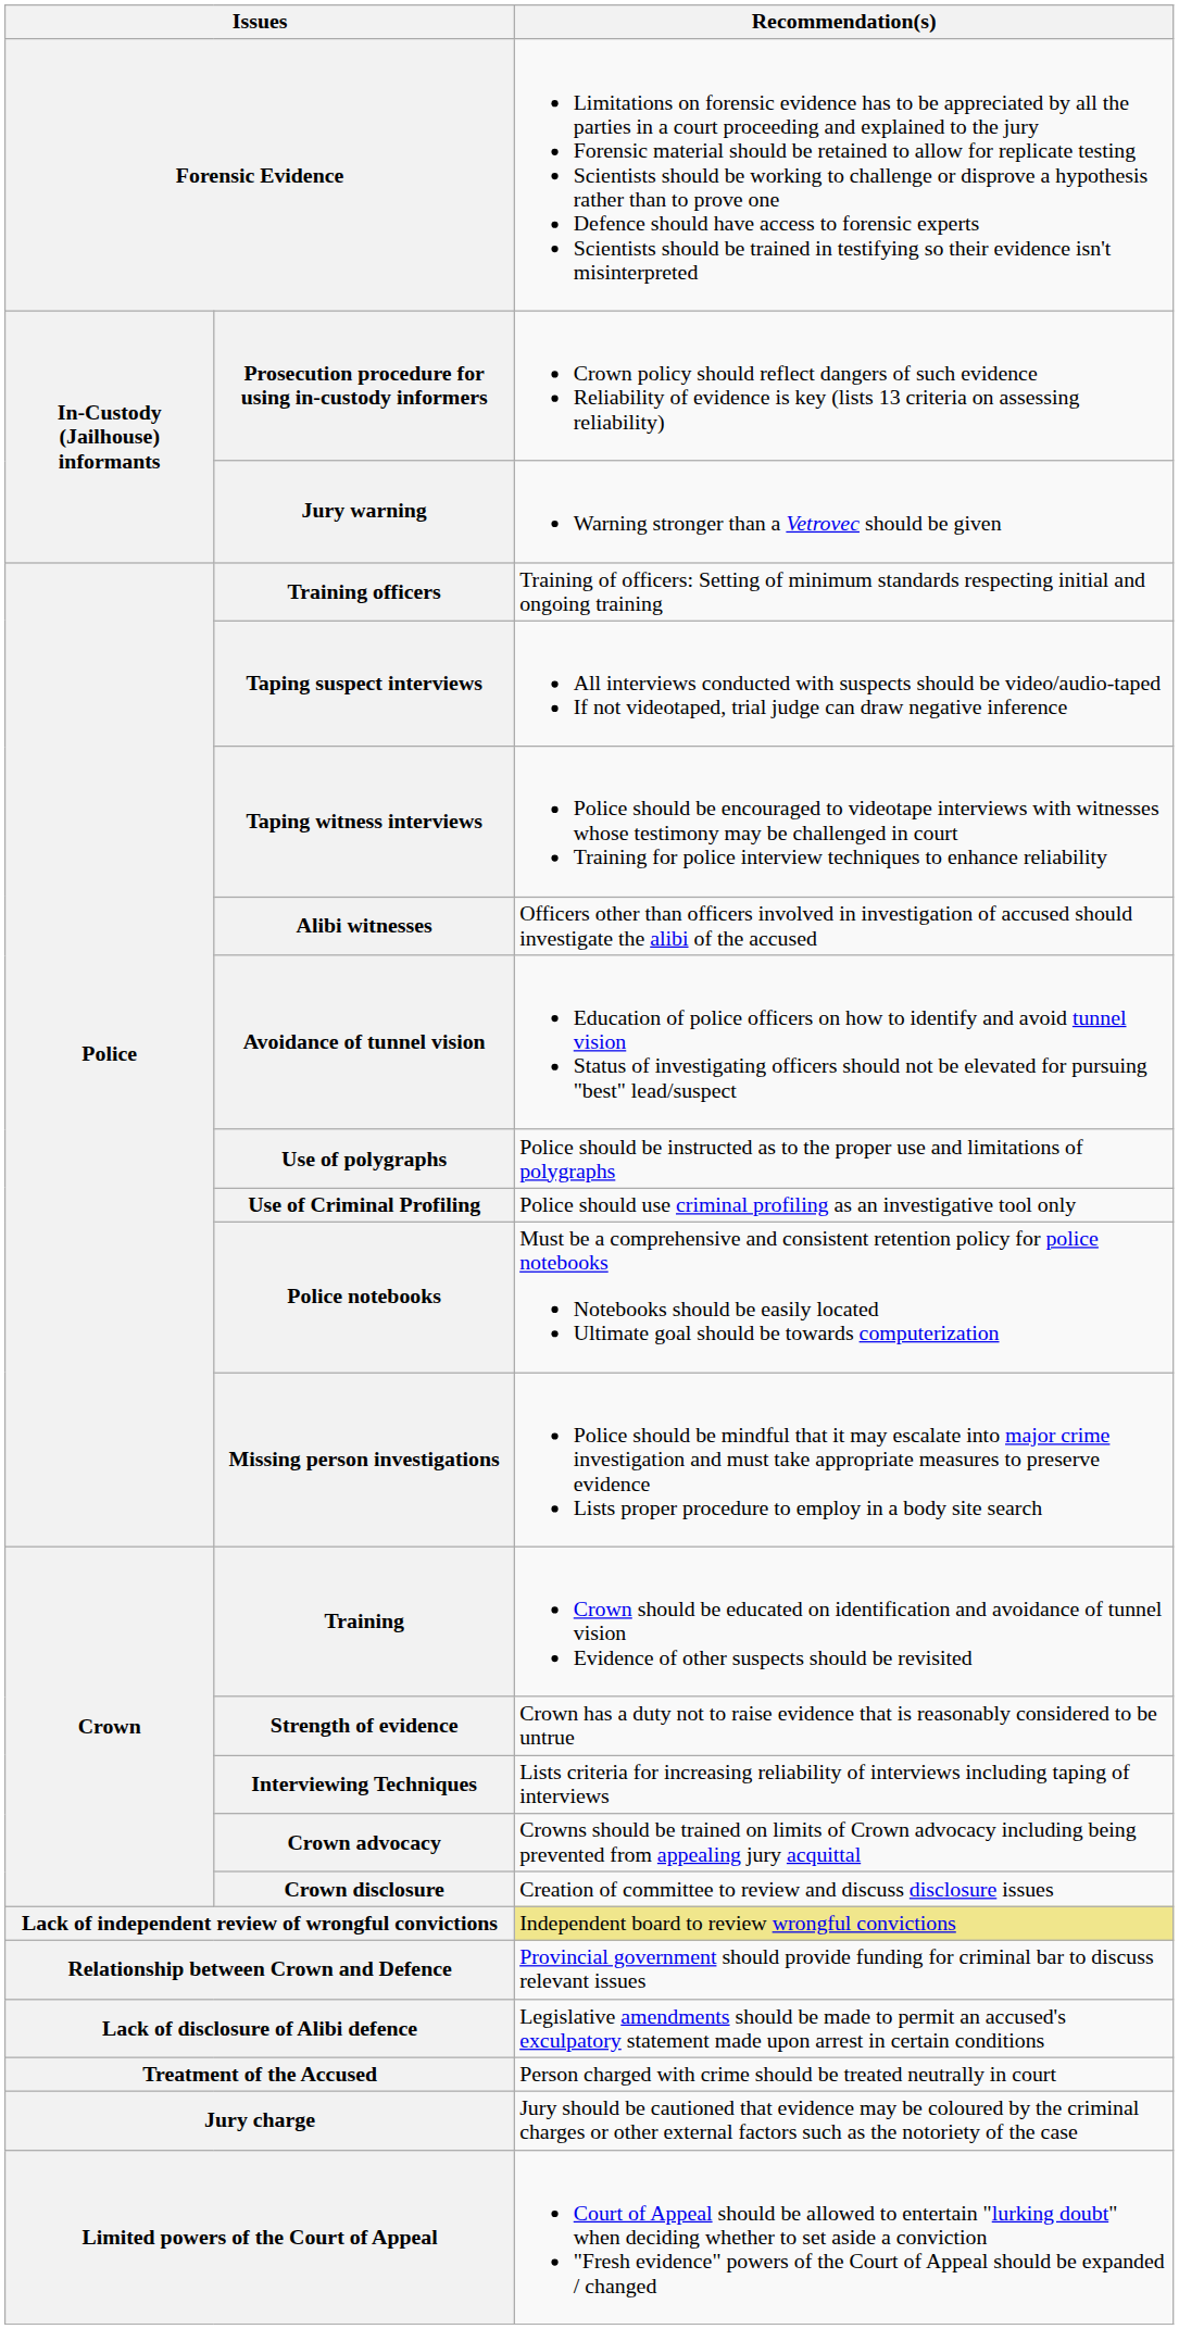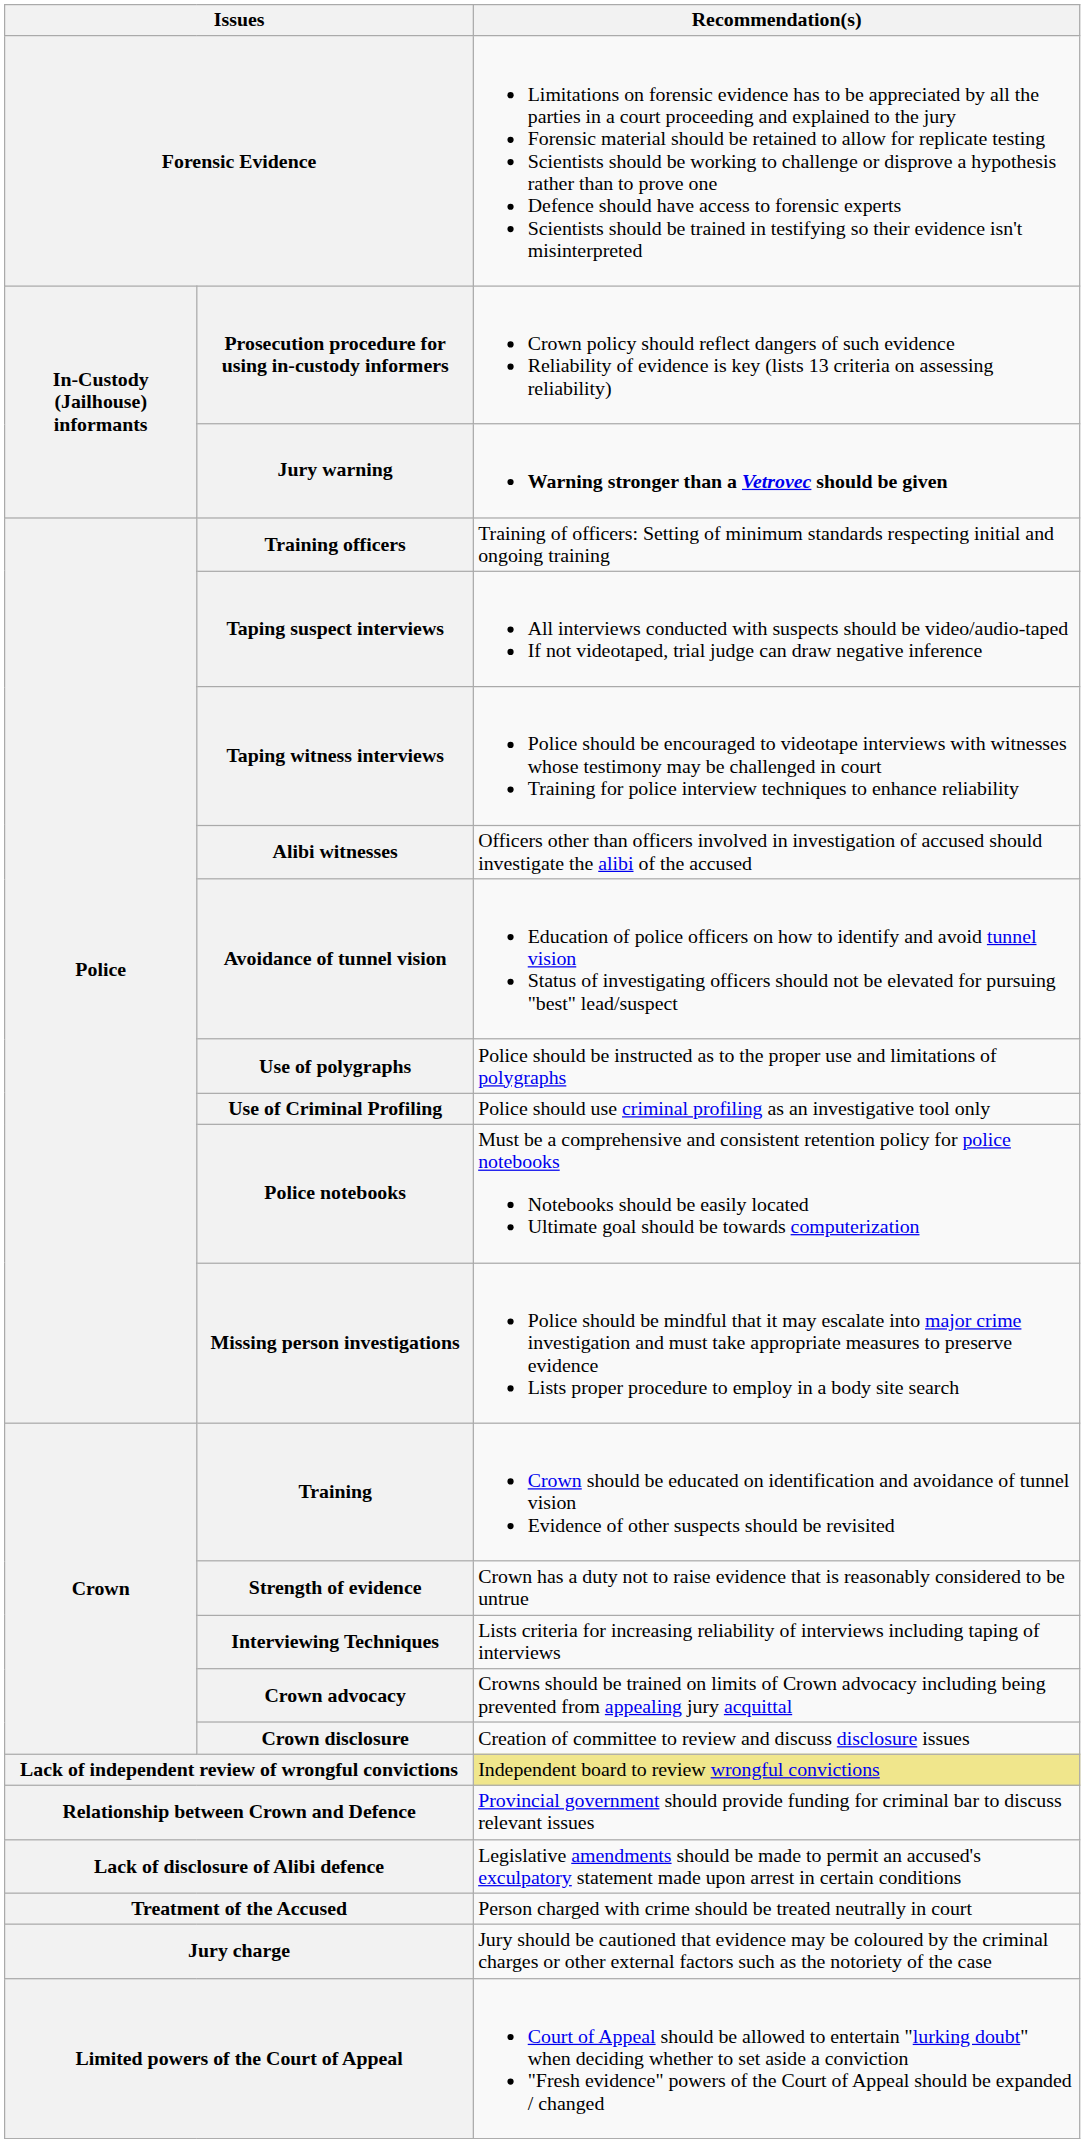Jury warning | Recommendation(s): normal -> bold
